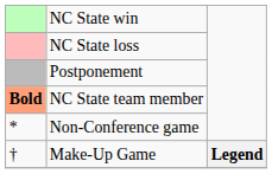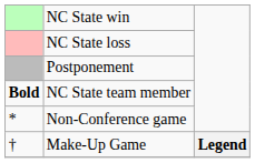NC State team member | column 1: lightsalmon background -> no background
